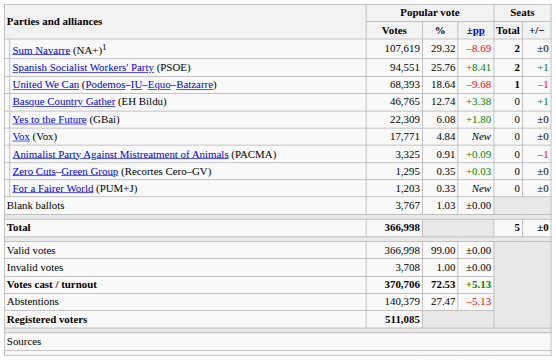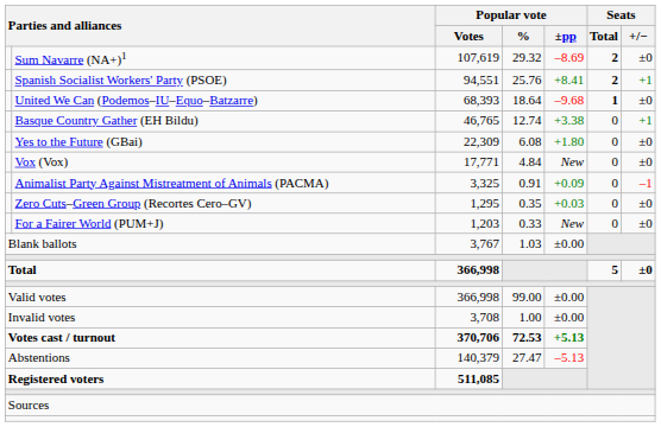United We Can (Podemos–IU–Equo–Batzarre) | Seats / +/−: –1 -> ±0
